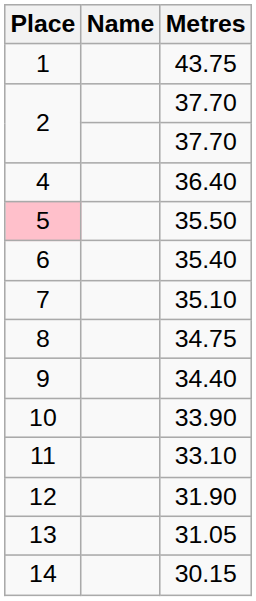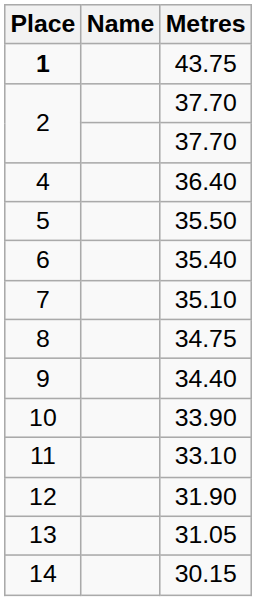1 | Place: normal -> bold
5 | Place: pink background -> no background
